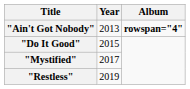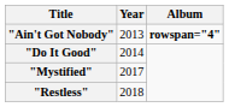"Do It Good" | Year: 2015 -> 2014
"Restless" | Year: 2019 -> 2018
